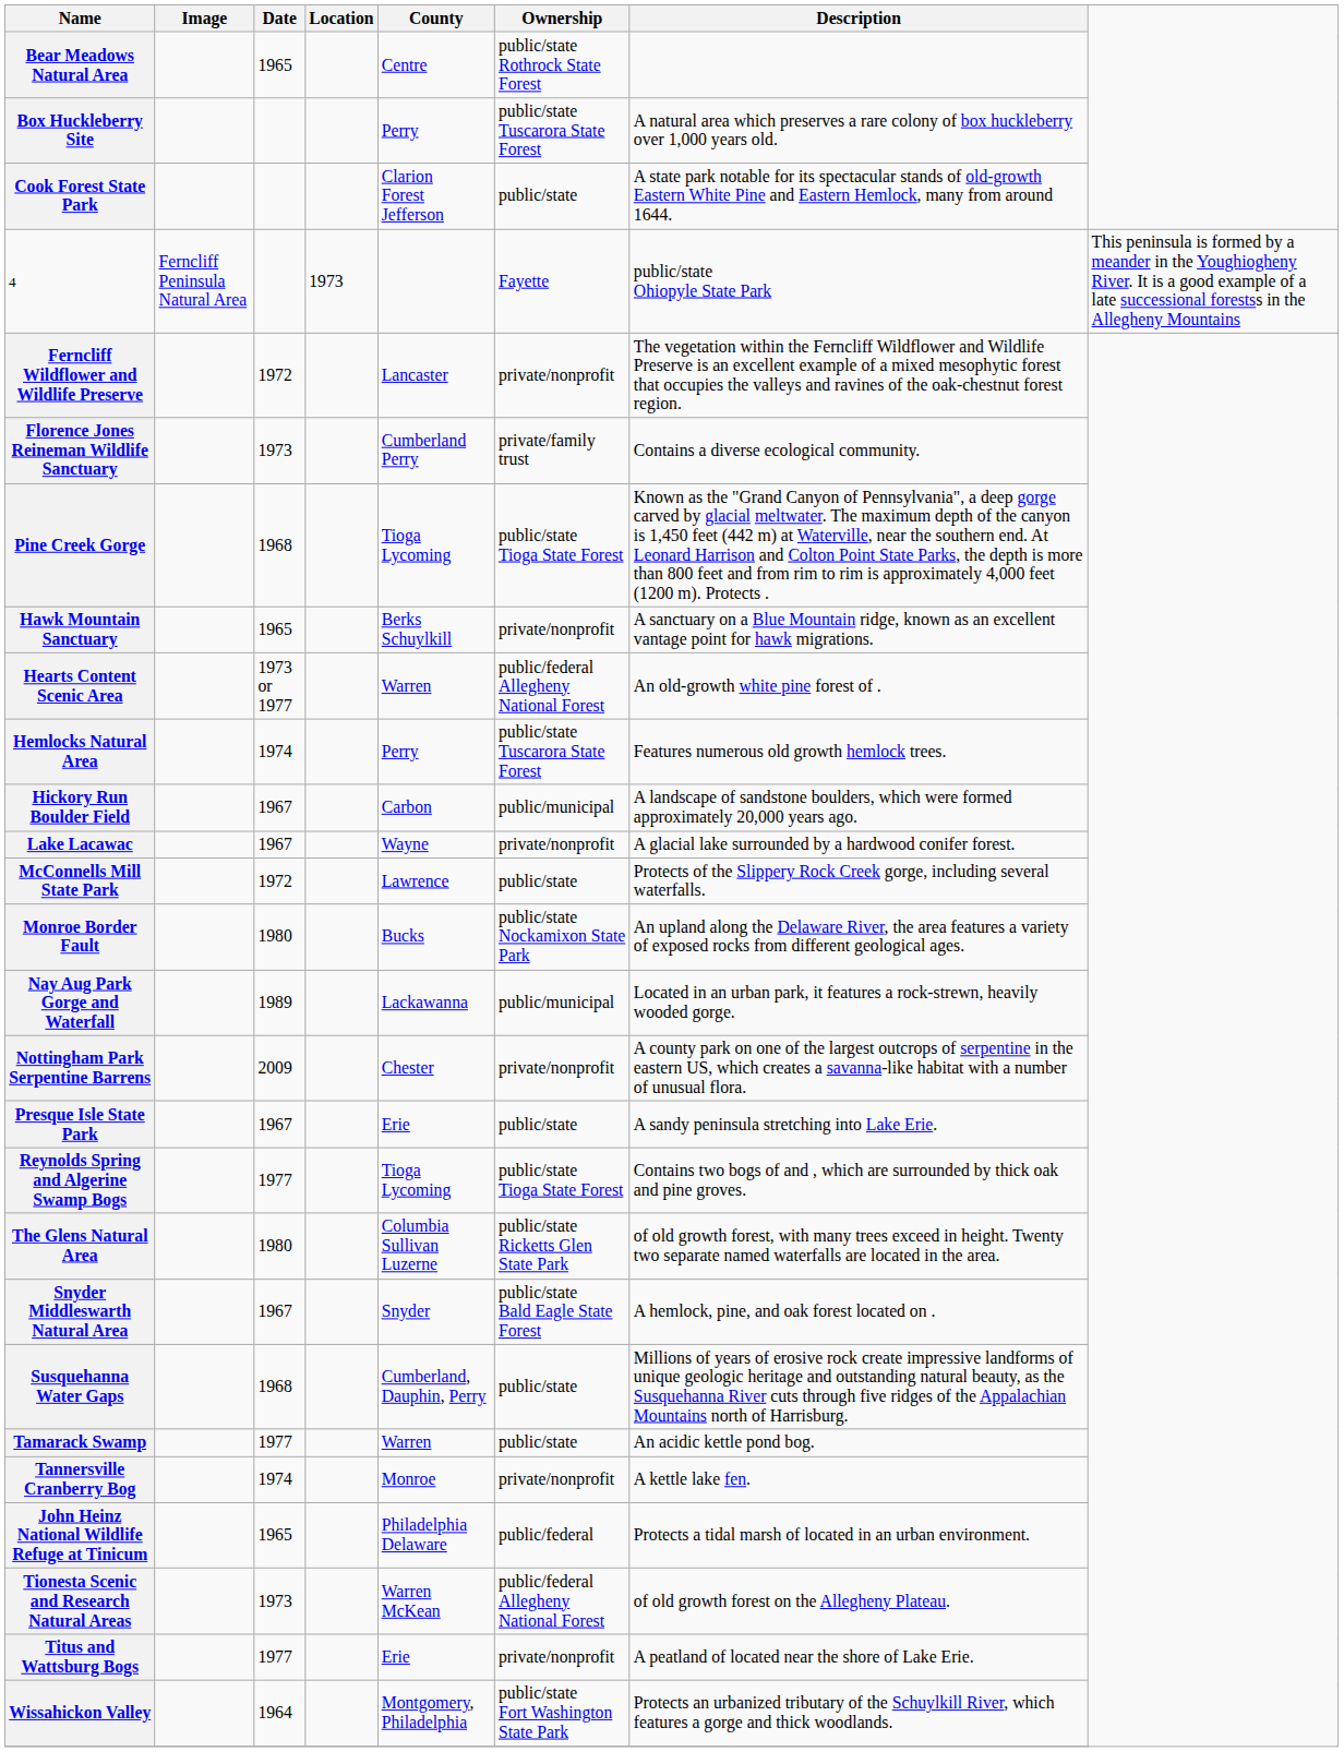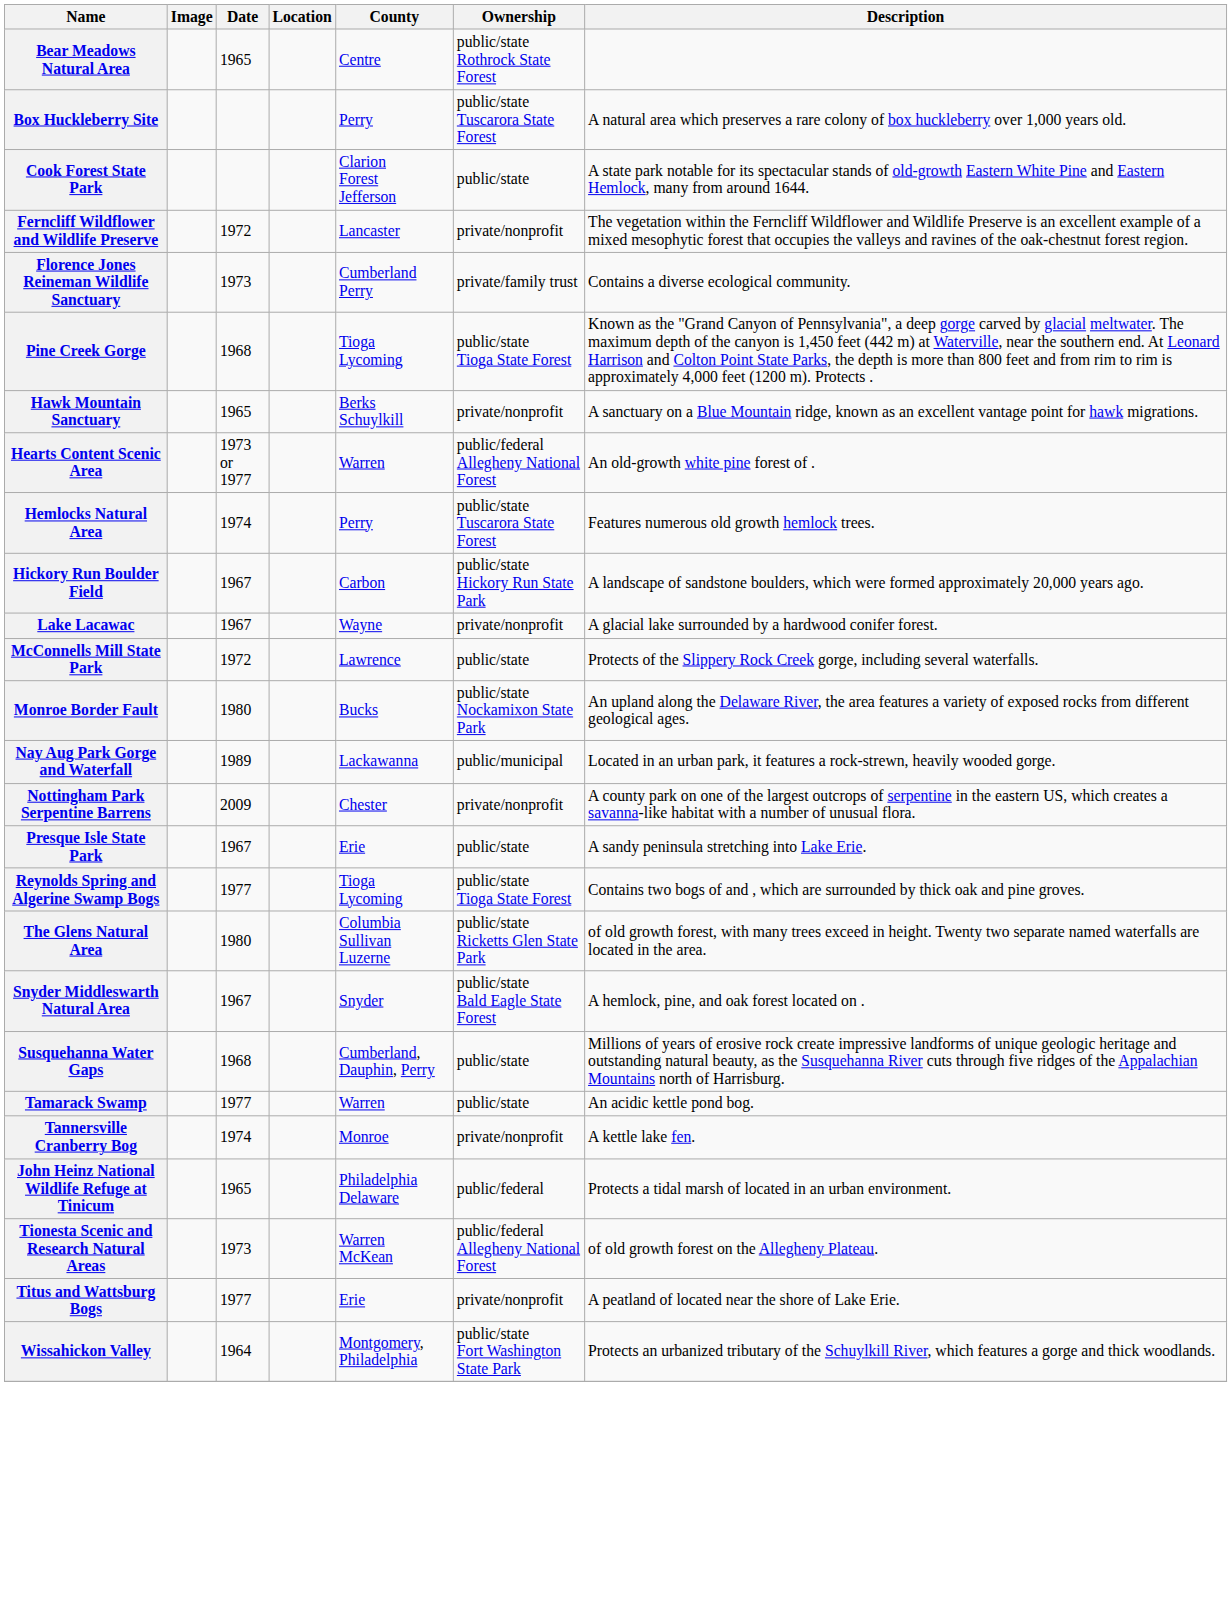- row: 4 | Ferncliff Peninsula Natural Area | 1973 | Fayette | public/state Ohiopyle State Park | This peninsula is formed by a meander in the Youghiogheny River. It is a good example of a late successional forestss in the Allegheny Mountains
Hickory Run Boulder Field | Ownership: public/municipal -> public/state Hickory Run State Park
